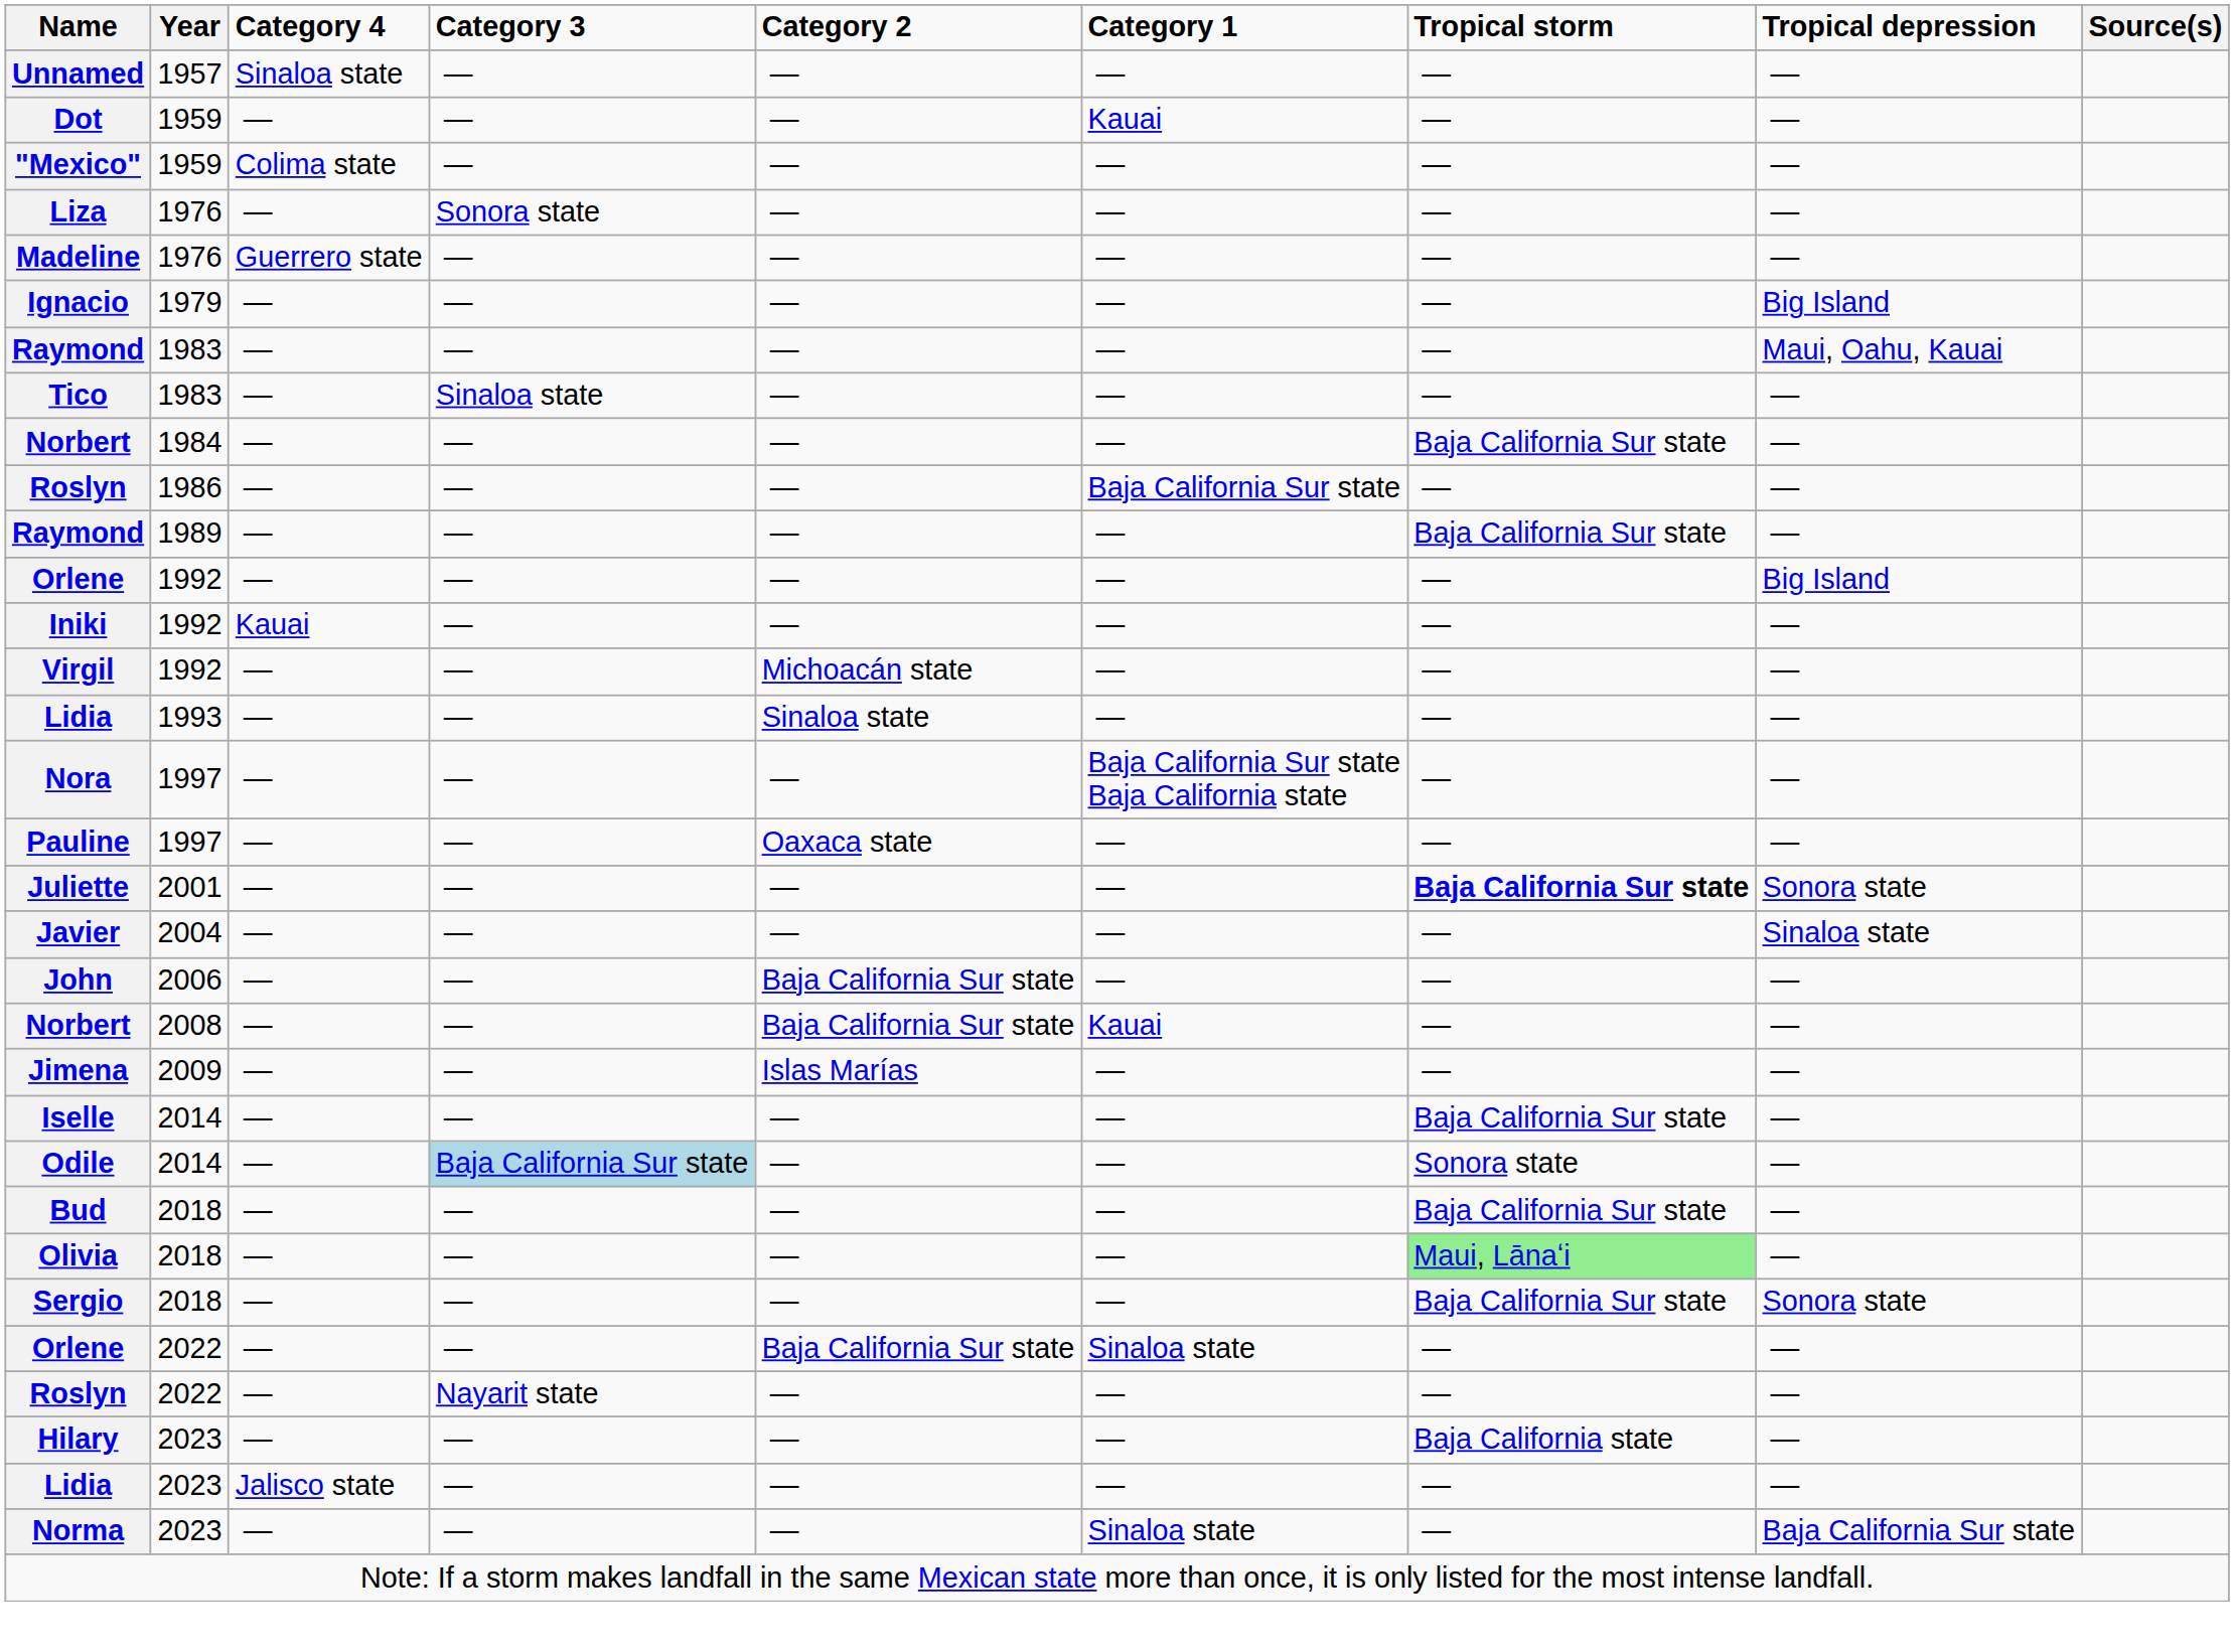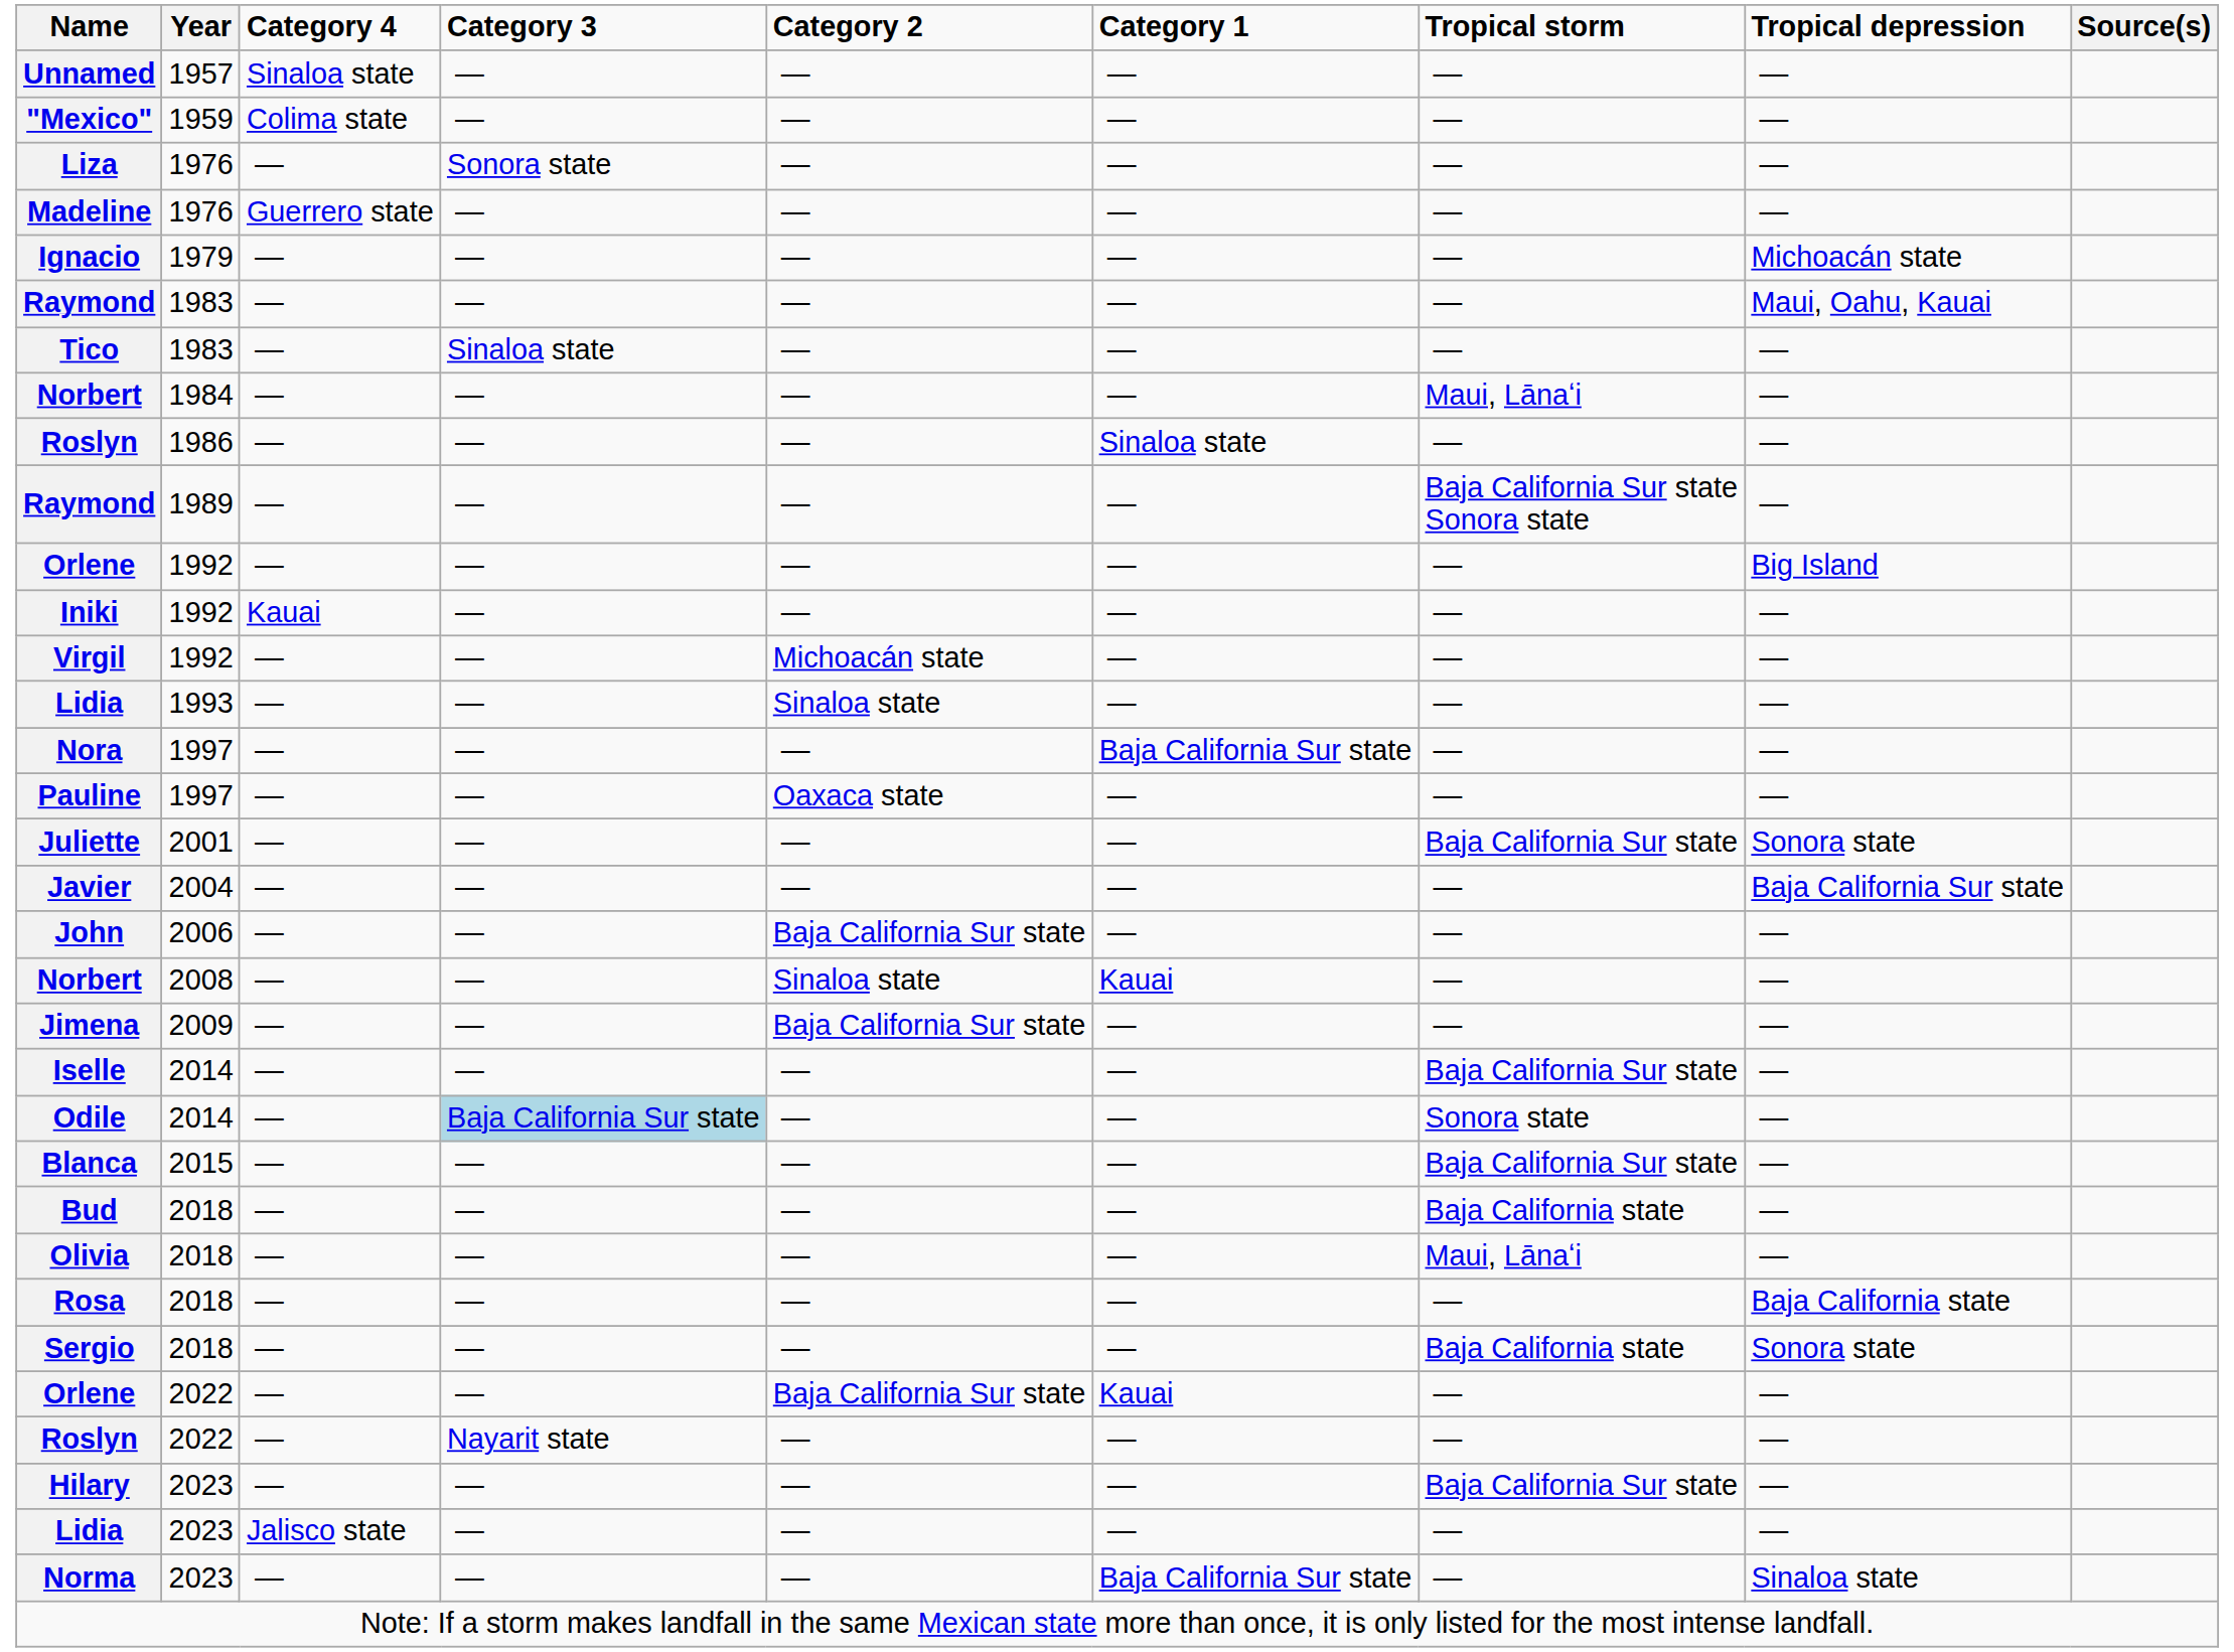- row: Dot | 1959 | — | — | — | Kauai | — | —
Ignacio | Tropical depression: Big Island -> Michoacán state
Norbert / 1984 | Tropical storm: Baja California Sur state -> Maui, Lānaʻi
Roslyn / 1986 | Category 1: Baja California Sur state -> Sinaloa state
Raymond / 1989 | Tropical storm: Baja California Sur state -> Baja California Sur state Sonora state
Nora | Category 1: Baja California Sur state Baja California state -> Baja California Sur state
Juliette | Tropical storm: bold -> normal
Javier | Tropical depression: Sinaloa state -> Baja California Sur state
Norbert / 2008 | Category 2: Baja California Sur state -> Sinaloa state
Jimena | Category 2: Islas Marías -> Baja California Sur state
+ row: Blanca | 2015 | — | — | — | — | Baja California Sur state | —
Bud | Tropical storm: Baja California Sur state -> Baja California state
Olivia | Tropical storm: lightgreen background -> no background
+ row: Rosa | 2018 | — | — | — | — | — | Baja California state
Sergio | Tropical storm: Baja California Sur state -> Baja California state
Orlene / 2022 | Category 1: Sinaloa state -> Kauai
Hilary | Tropical storm: Baja California state -> Baja California Sur state
Norma | Category 1: Sinaloa state -> Baja California Sur state
Norma | Tropical depression: Baja California Sur state -> Sinaloa state
